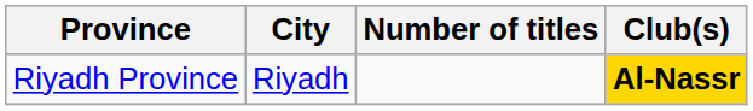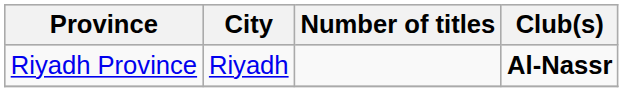Riyadh Province | Club(s): gold background -> no background
